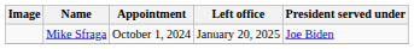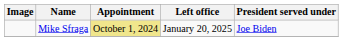Mike Sfraga | Appointment: no background -> khaki background
